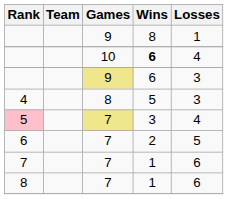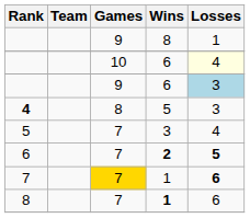row 3 | Wins: bold -> normal
row 3 | Losses: no background -> lightyellow background
row 4 | Games: khaki background -> no background
row 4 | Losses: no background -> lightblue background
row 5 | Rank: normal -> bold
row 6 | Rank: pink background -> no background
row 6 | Games: khaki background -> no background
row 7 | Wins: normal -> bold
row 7 | Losses: normal -> bold
row 8 | Games: no background -> gold background
row 8 | Losses: normal -> bold
row 9 | Wins: normal -> bold
